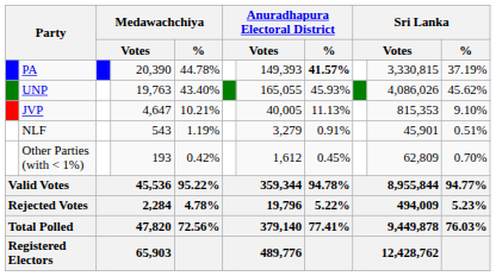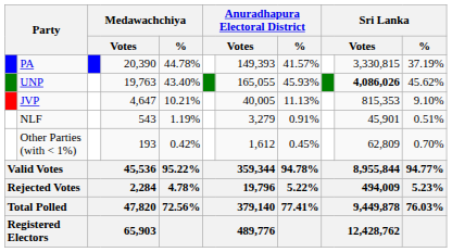PA | Anuradhapura Electoral District / %: bold -> normal
UNP | column 10: normal -> bold
